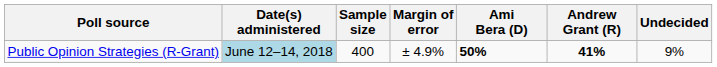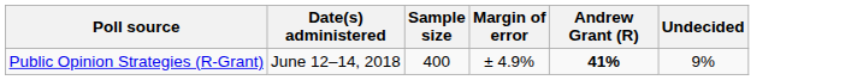- column: Ami Bera (D) | 50%
Public Opinion Strategies (R-Grant) | Date(s) administered: lightblue background -> no background
